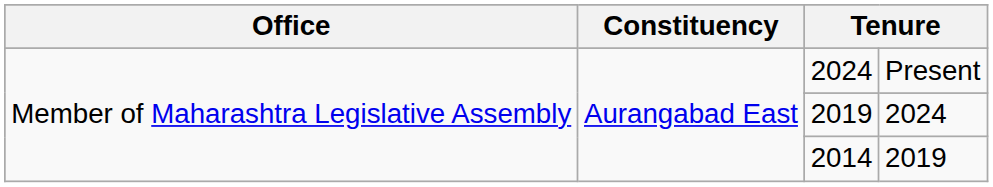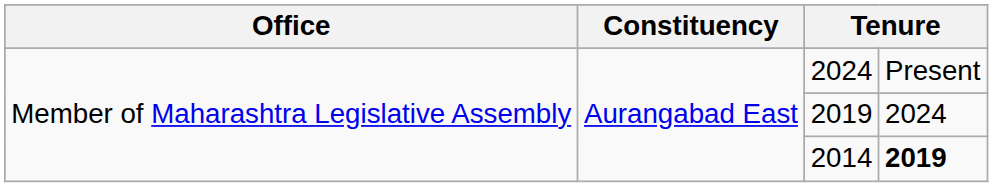2014 | column 4: normal -> bold
